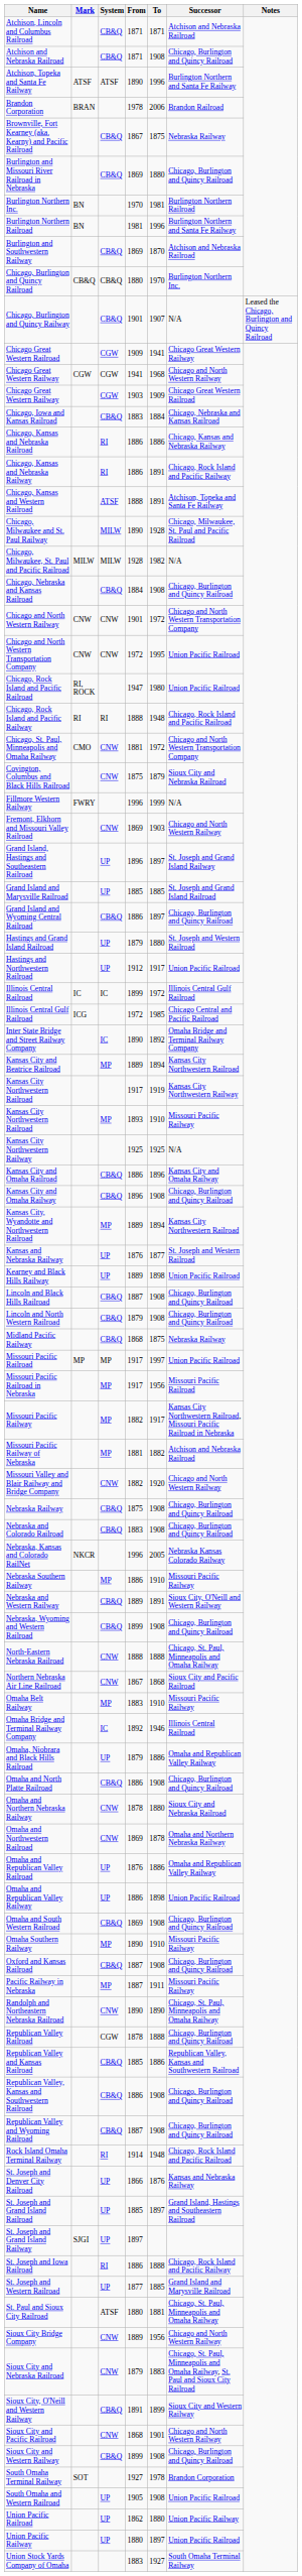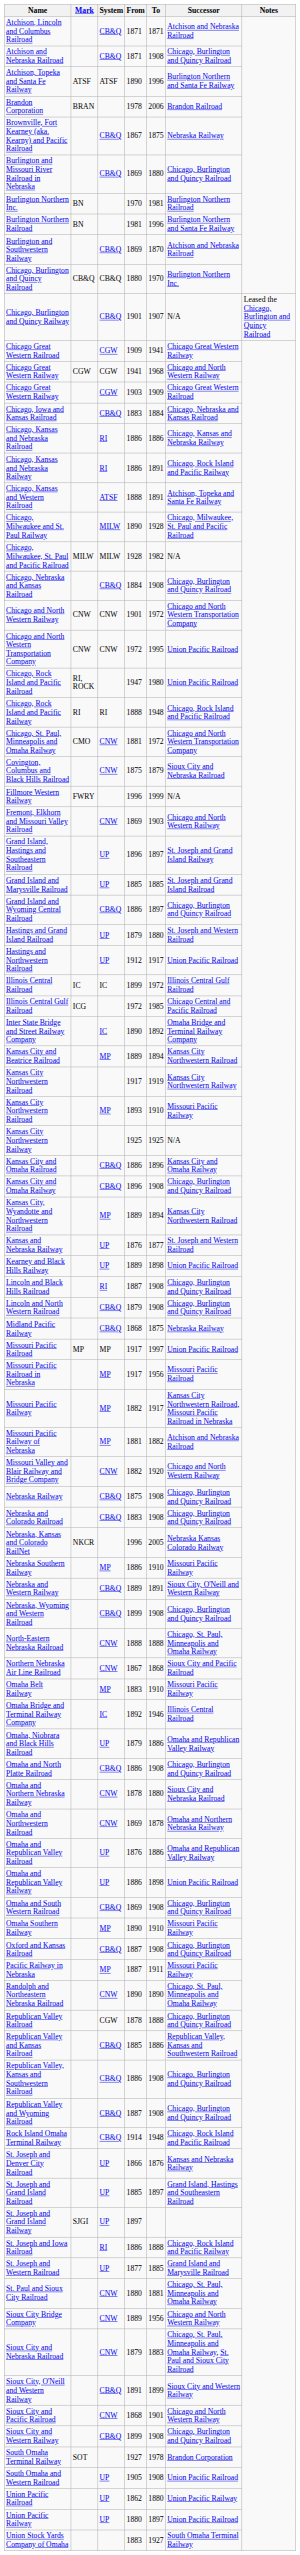Lincoln and Black Hills Railroad | System: CB&Q -> RI
Rock Island Omaha Terminal Railway | System: RI -> CB&Q
St. Paul and Sioux City Railroad | System: ATSF -> CNW
